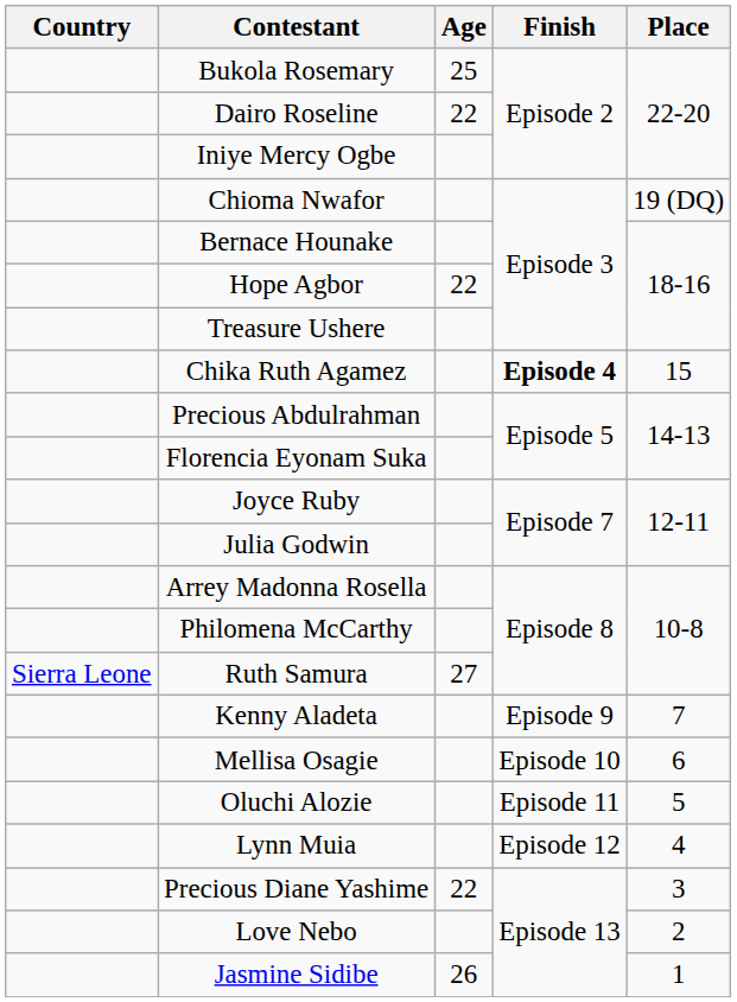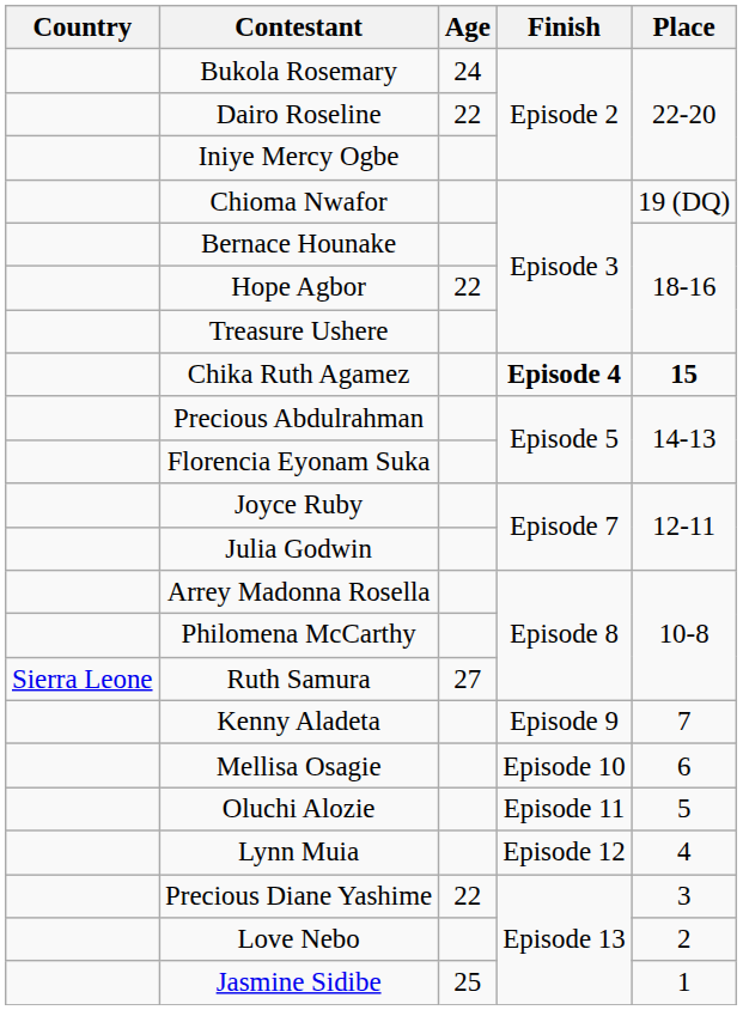Bukola Rosemary | Age: 25 -> 24
Chika Ruth Agamez | Place: normal -> bold
Jasmine Sidibe | Age: 26 -> 25
